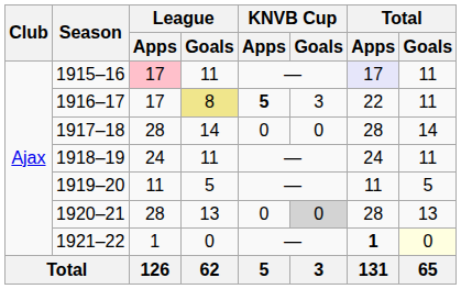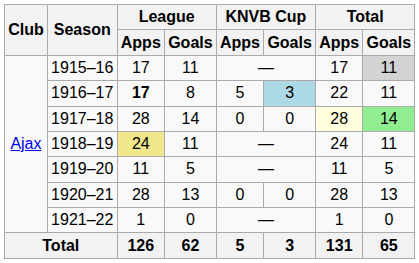1915–16 | League / Apps: pink background -> no background
1915–16 | Total / Apps: lavender background -> no background
1915–16 | Total / Goals: no background -> lightgrey background
1916–17 | League / Apps: normal -> bold
1916–17 | League / Goals: khaki background -> no background
1916–17 | KNVB Cup / Apps: bold -> normal
1916–17 | KNVB Cup / Goals: no background -> lightblue background
1917–18 | Total / Apps: no background -> lightyellow background
1917–18 | Total / Goals: no background -> lightgreen background
1918–19 | League / Apps: no background -> khaki background
1920–21 | KNVB Cup / Goals: lightgrey background -> no background
1921–22 | Total / Apps: bold -> normal
1921–22 | Total / Goals: lightyellow background -> no background
